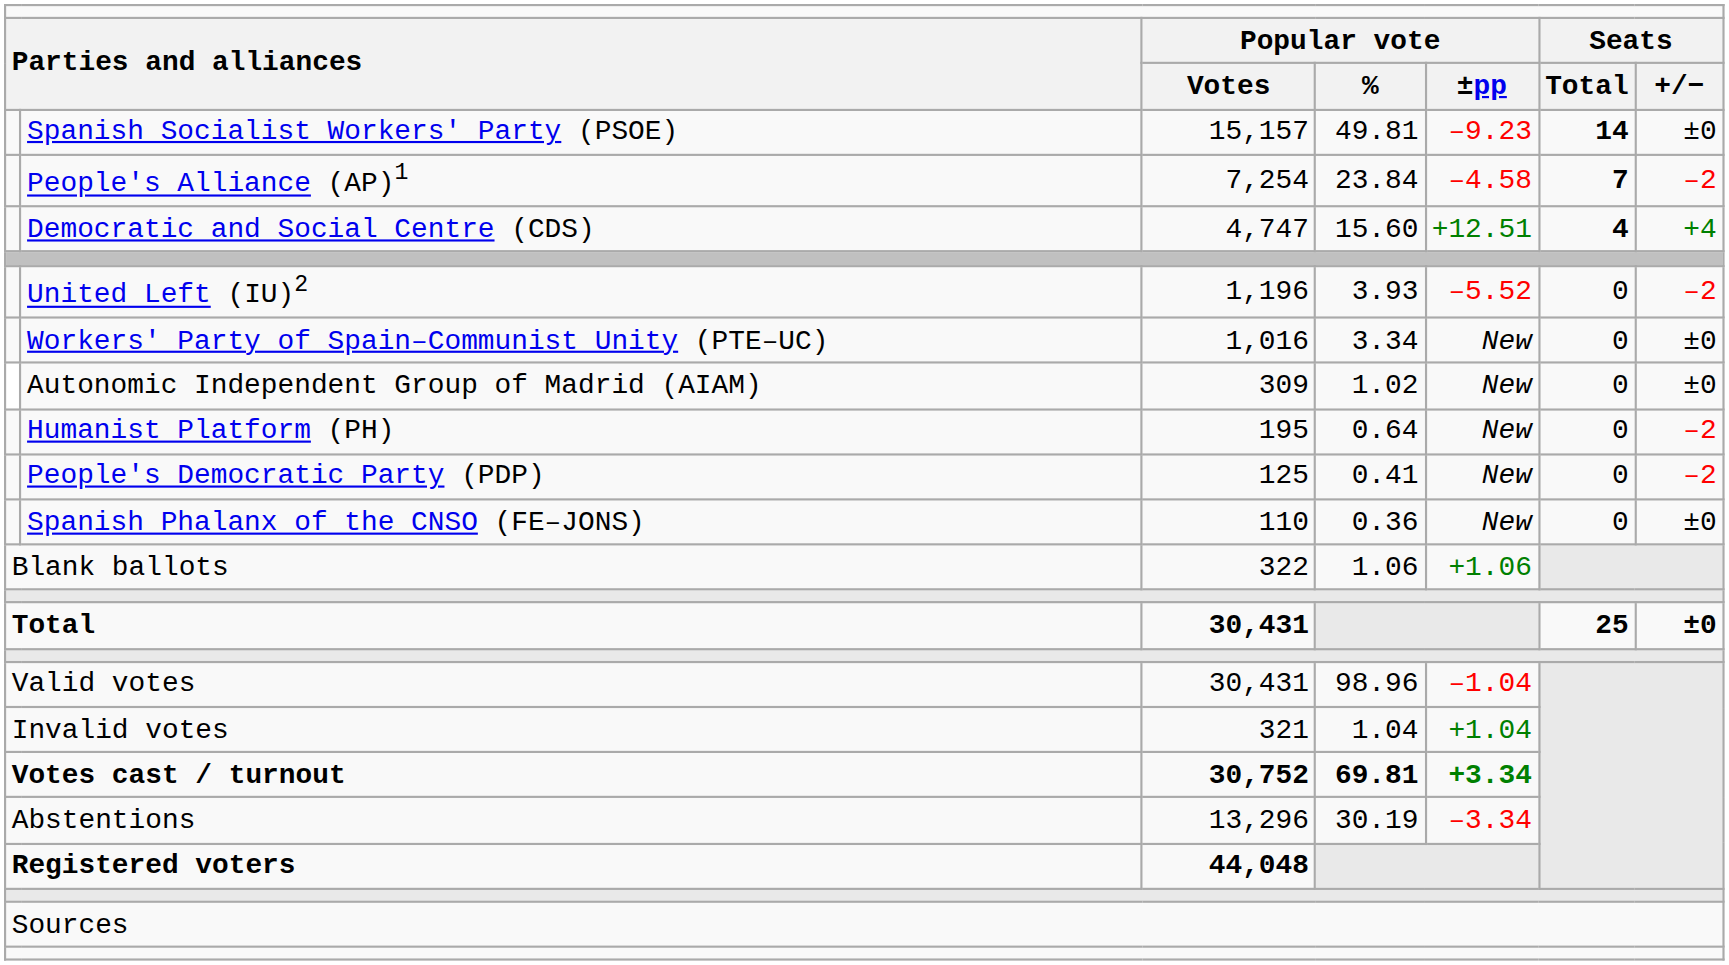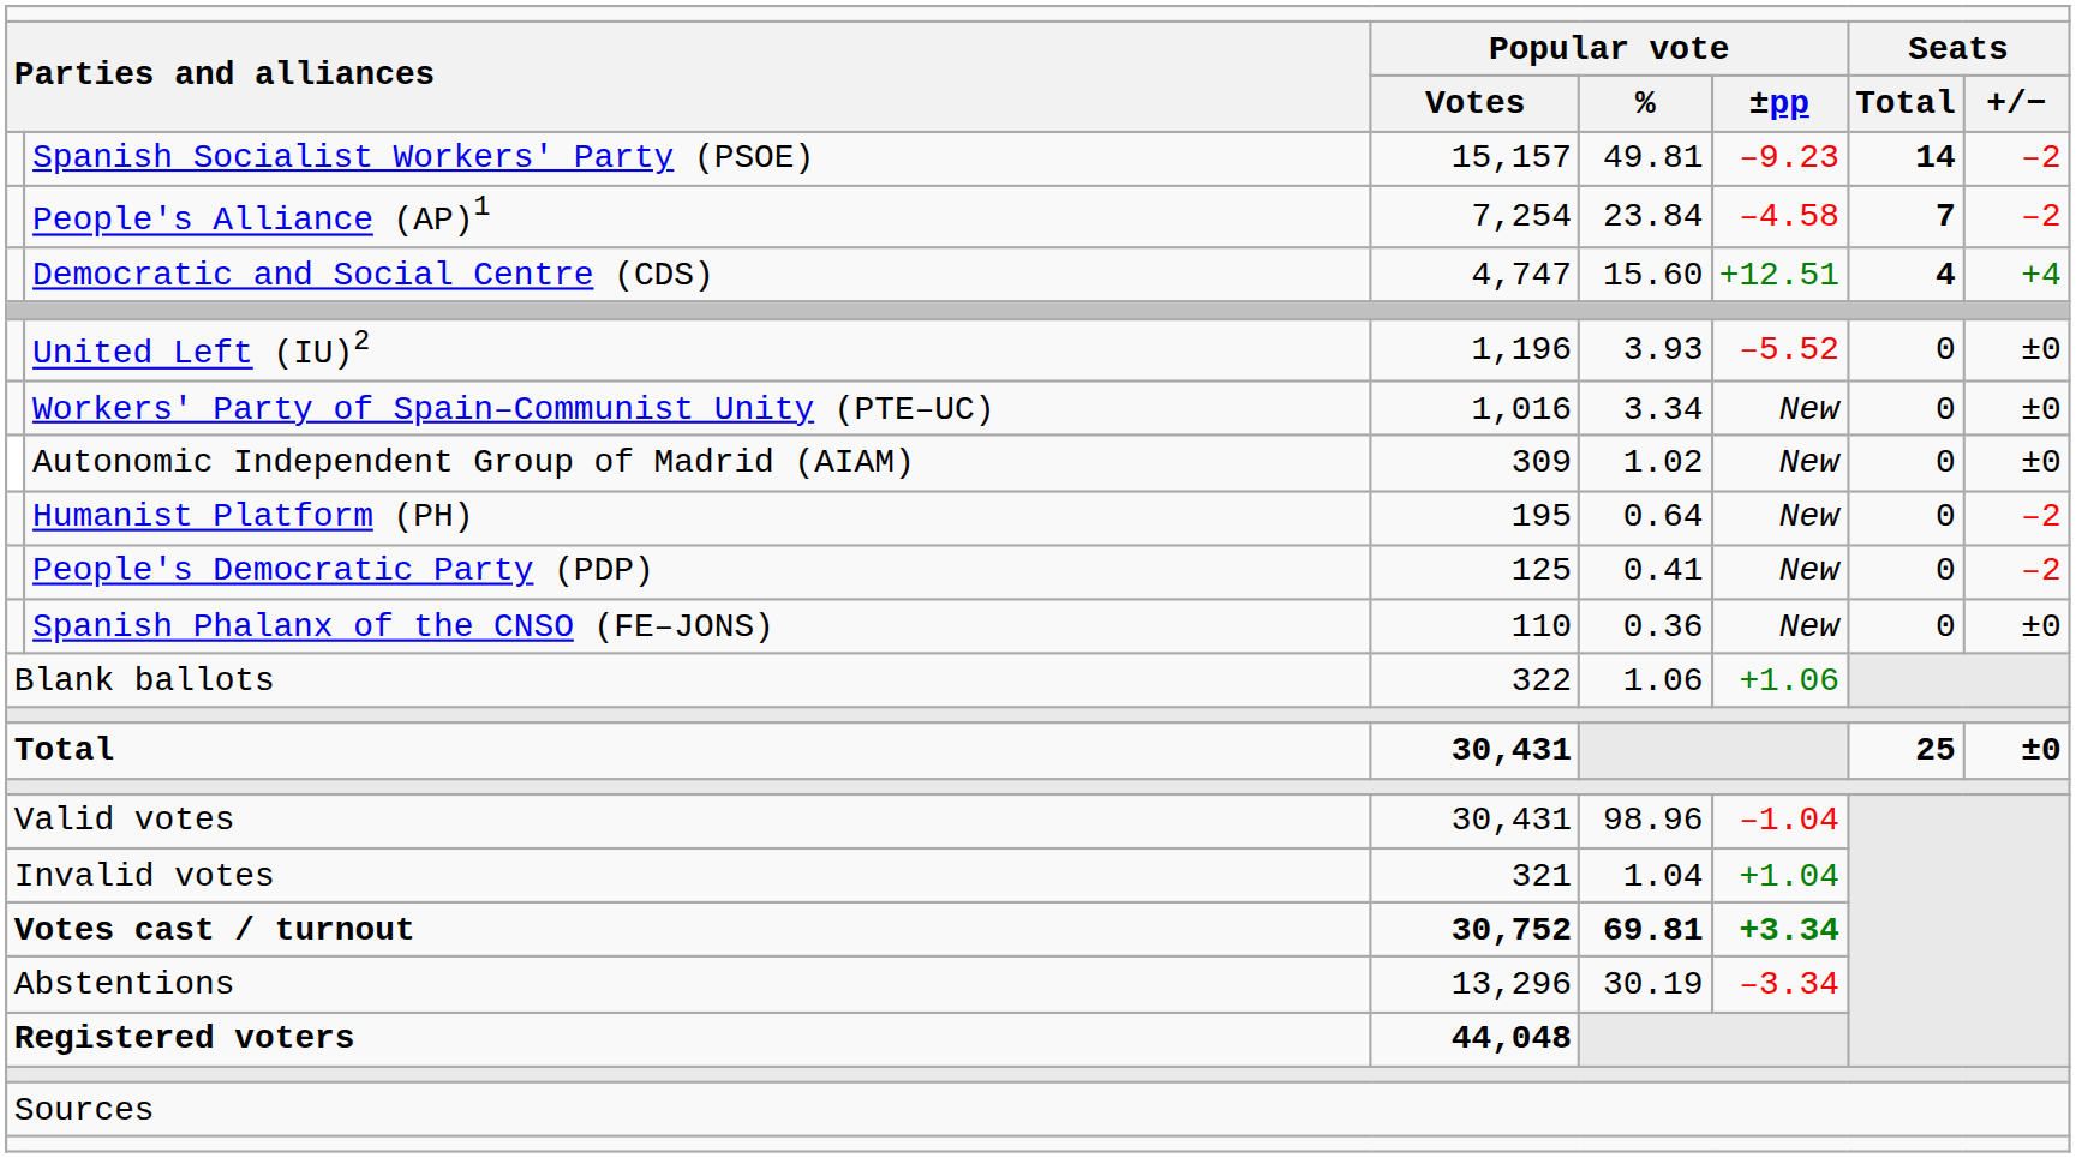Spanish Socialist Workers' Party (PSOE) | column 7: ±0 -> –2
United Left (IU)2 | column 7: –2 -> ±0
